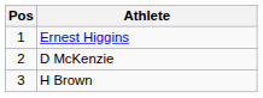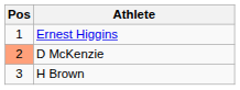D McKenzie | Pos: no background -> lightsalmon background
